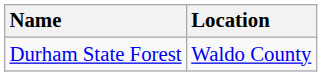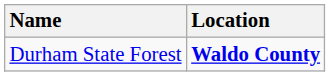Durham State Forest | Location: normal -> bold
